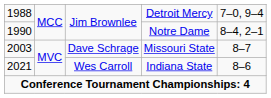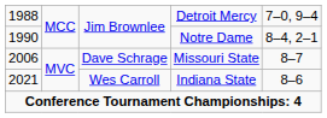Dave Schrage | column 1: 2003 -> 2006
